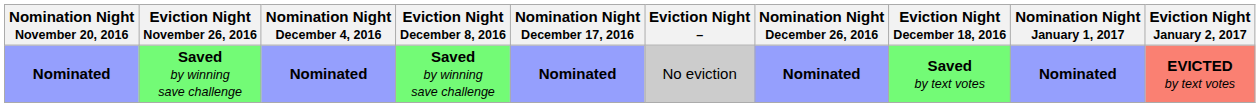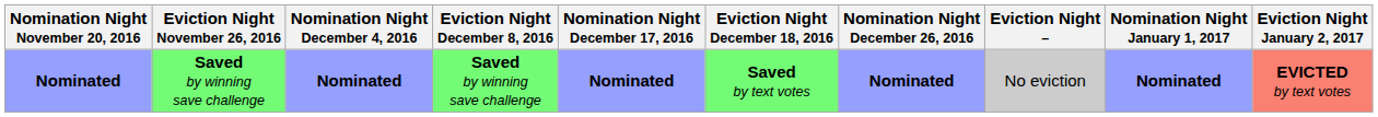columns swapped: Eviction Night December 18, 2016 <-> Eviction Night –
